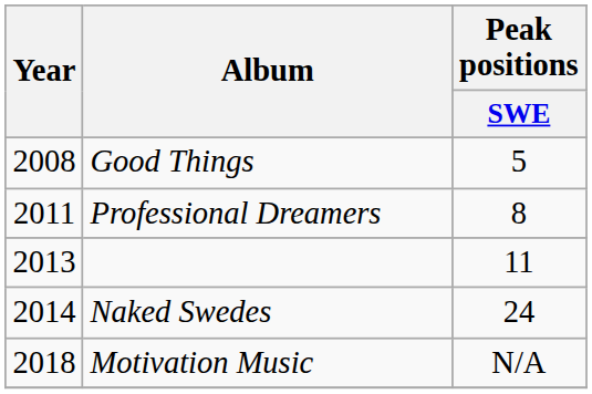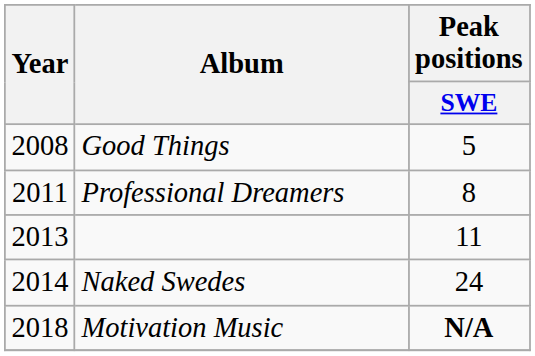Motivation Music | Peak positions / SWE: normal -> bold
